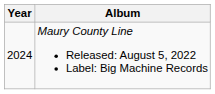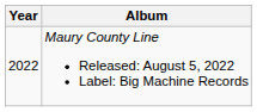row 2 | Year: 2024 -> 2022
